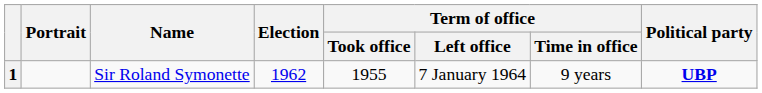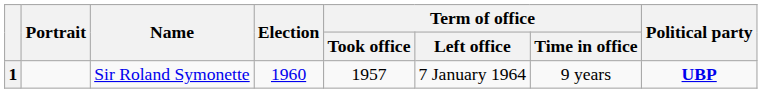1 | Election: 1962 -> 1960
1 | Term of office / Took office: 1955 -> 1957
